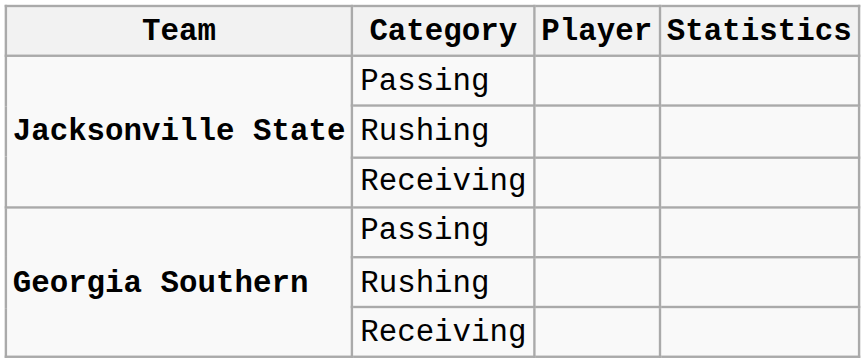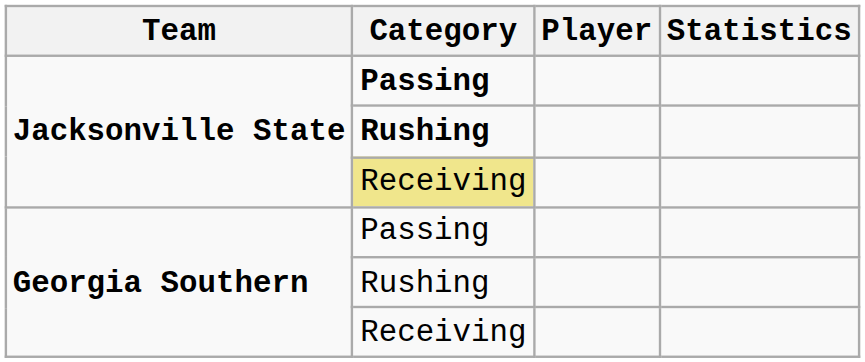Jacksonville State / Passing | Category: normal -> bold
Jacksonville State / Rushing | Category: normal -> bold
Jacksonville State / Receiving | Category: no background -> khaki background
